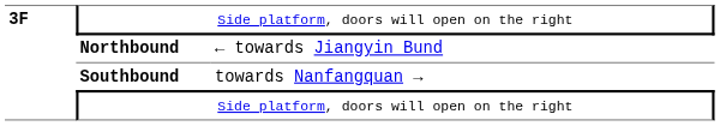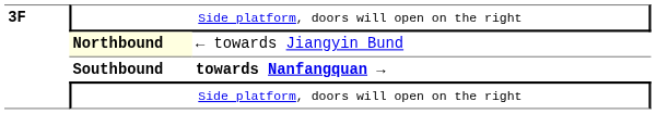Northbound | column 2: no background -> lightyellow background
Southbound | column 3: normal -> bold
